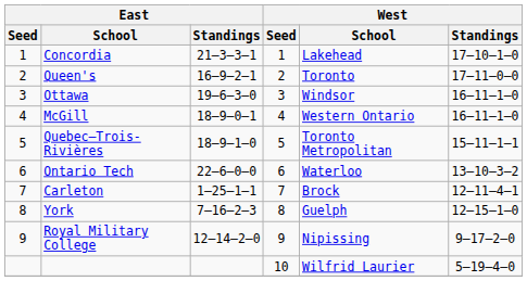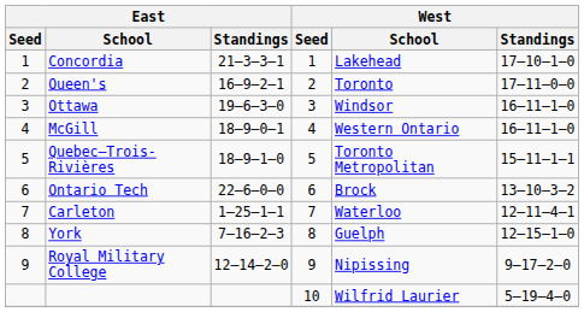Ontario Tech | West / School: Waterloo -> Brock
Carleton | West / School: Brock -> Waterloo
